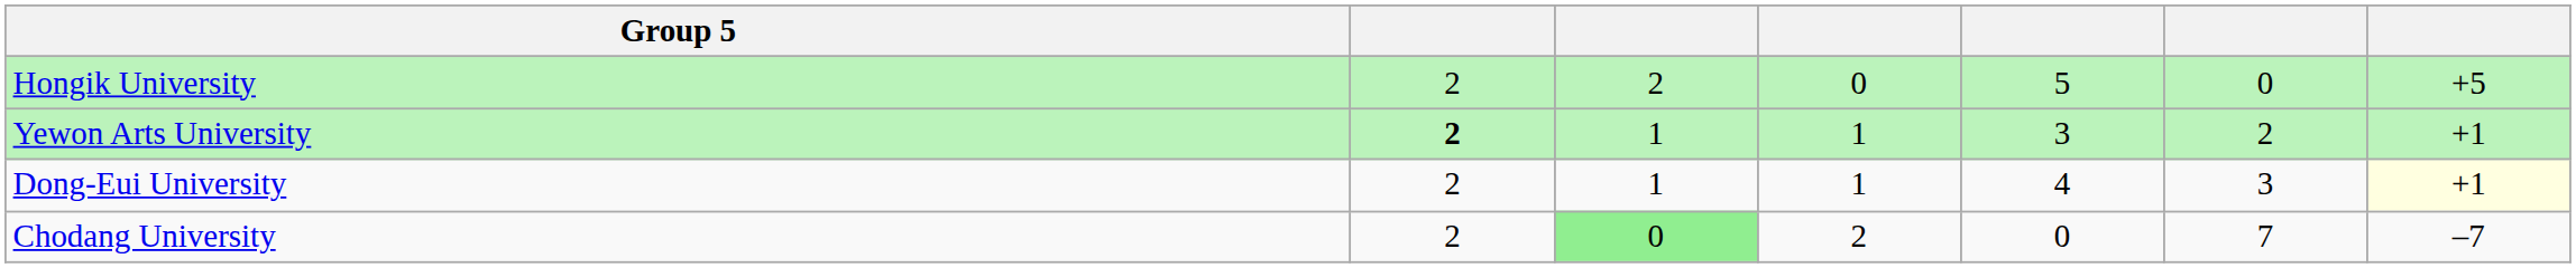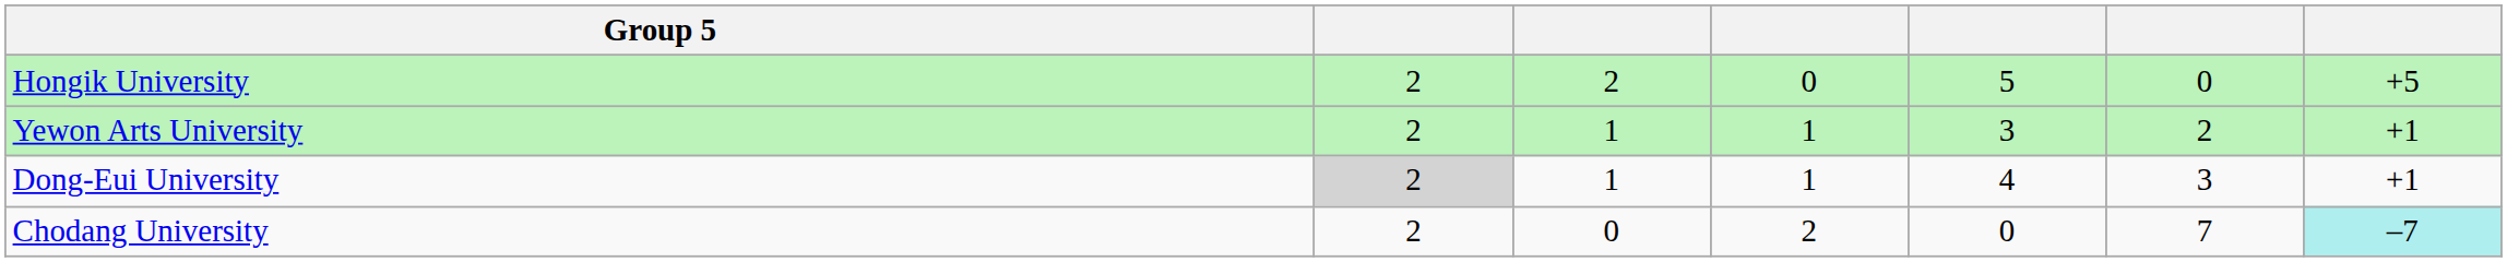Yewon Arts University | column 2: bold -> normal
Dong-Eui University | column 2: no background -> lightgrey background
Dong-Eui University | column 7: lightyellow background -> no background
Chodang University | column 3: lightgreen background -> no background
Chodang University | column 7: no background -> paleturquoise background
